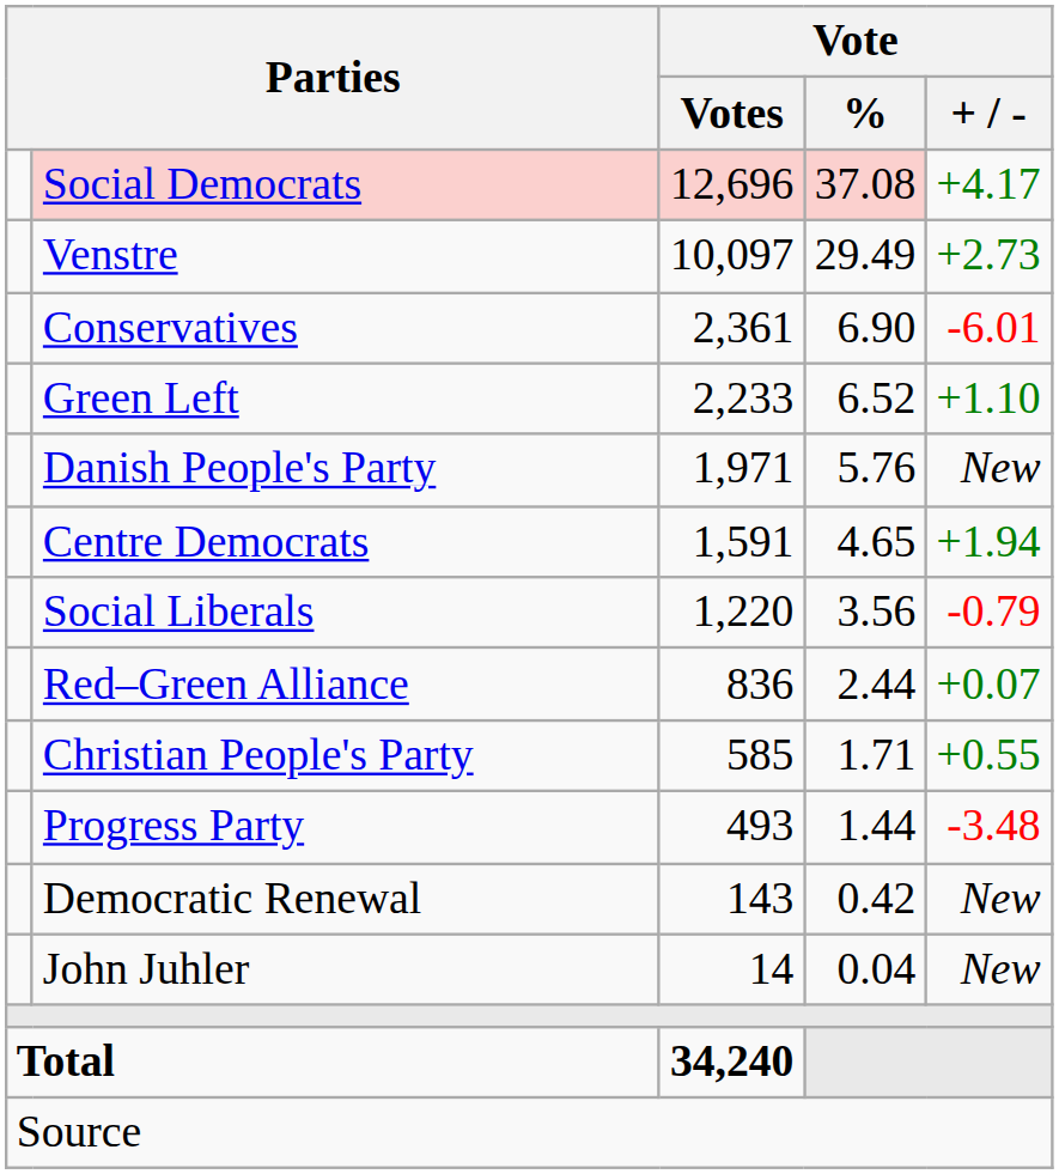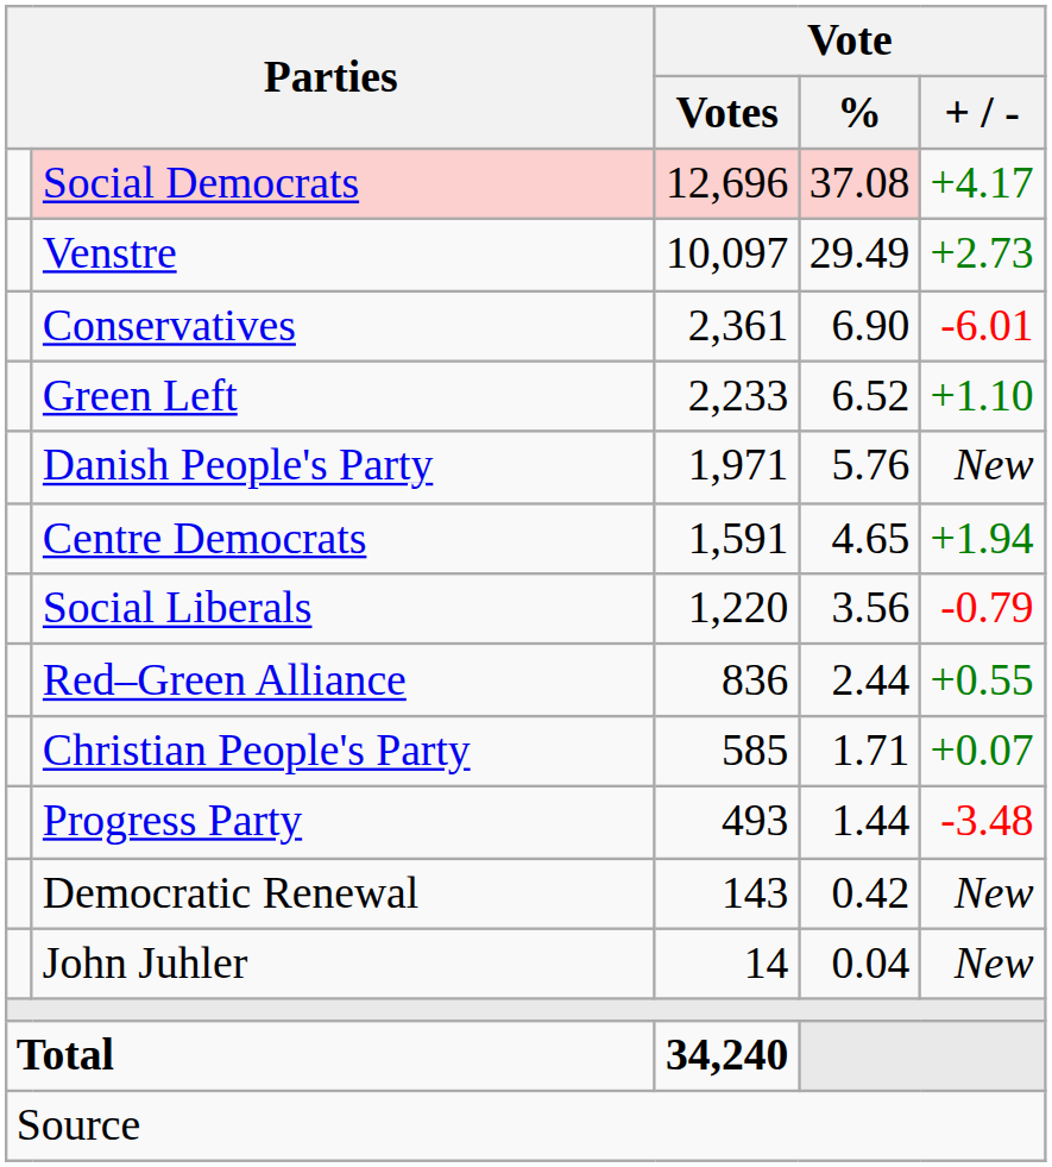Red–Green Alliance | Vote / + / -: +0.07 -> +0.55
Christian People's Party | Vote / + / -: +0.55 -> +0.07
